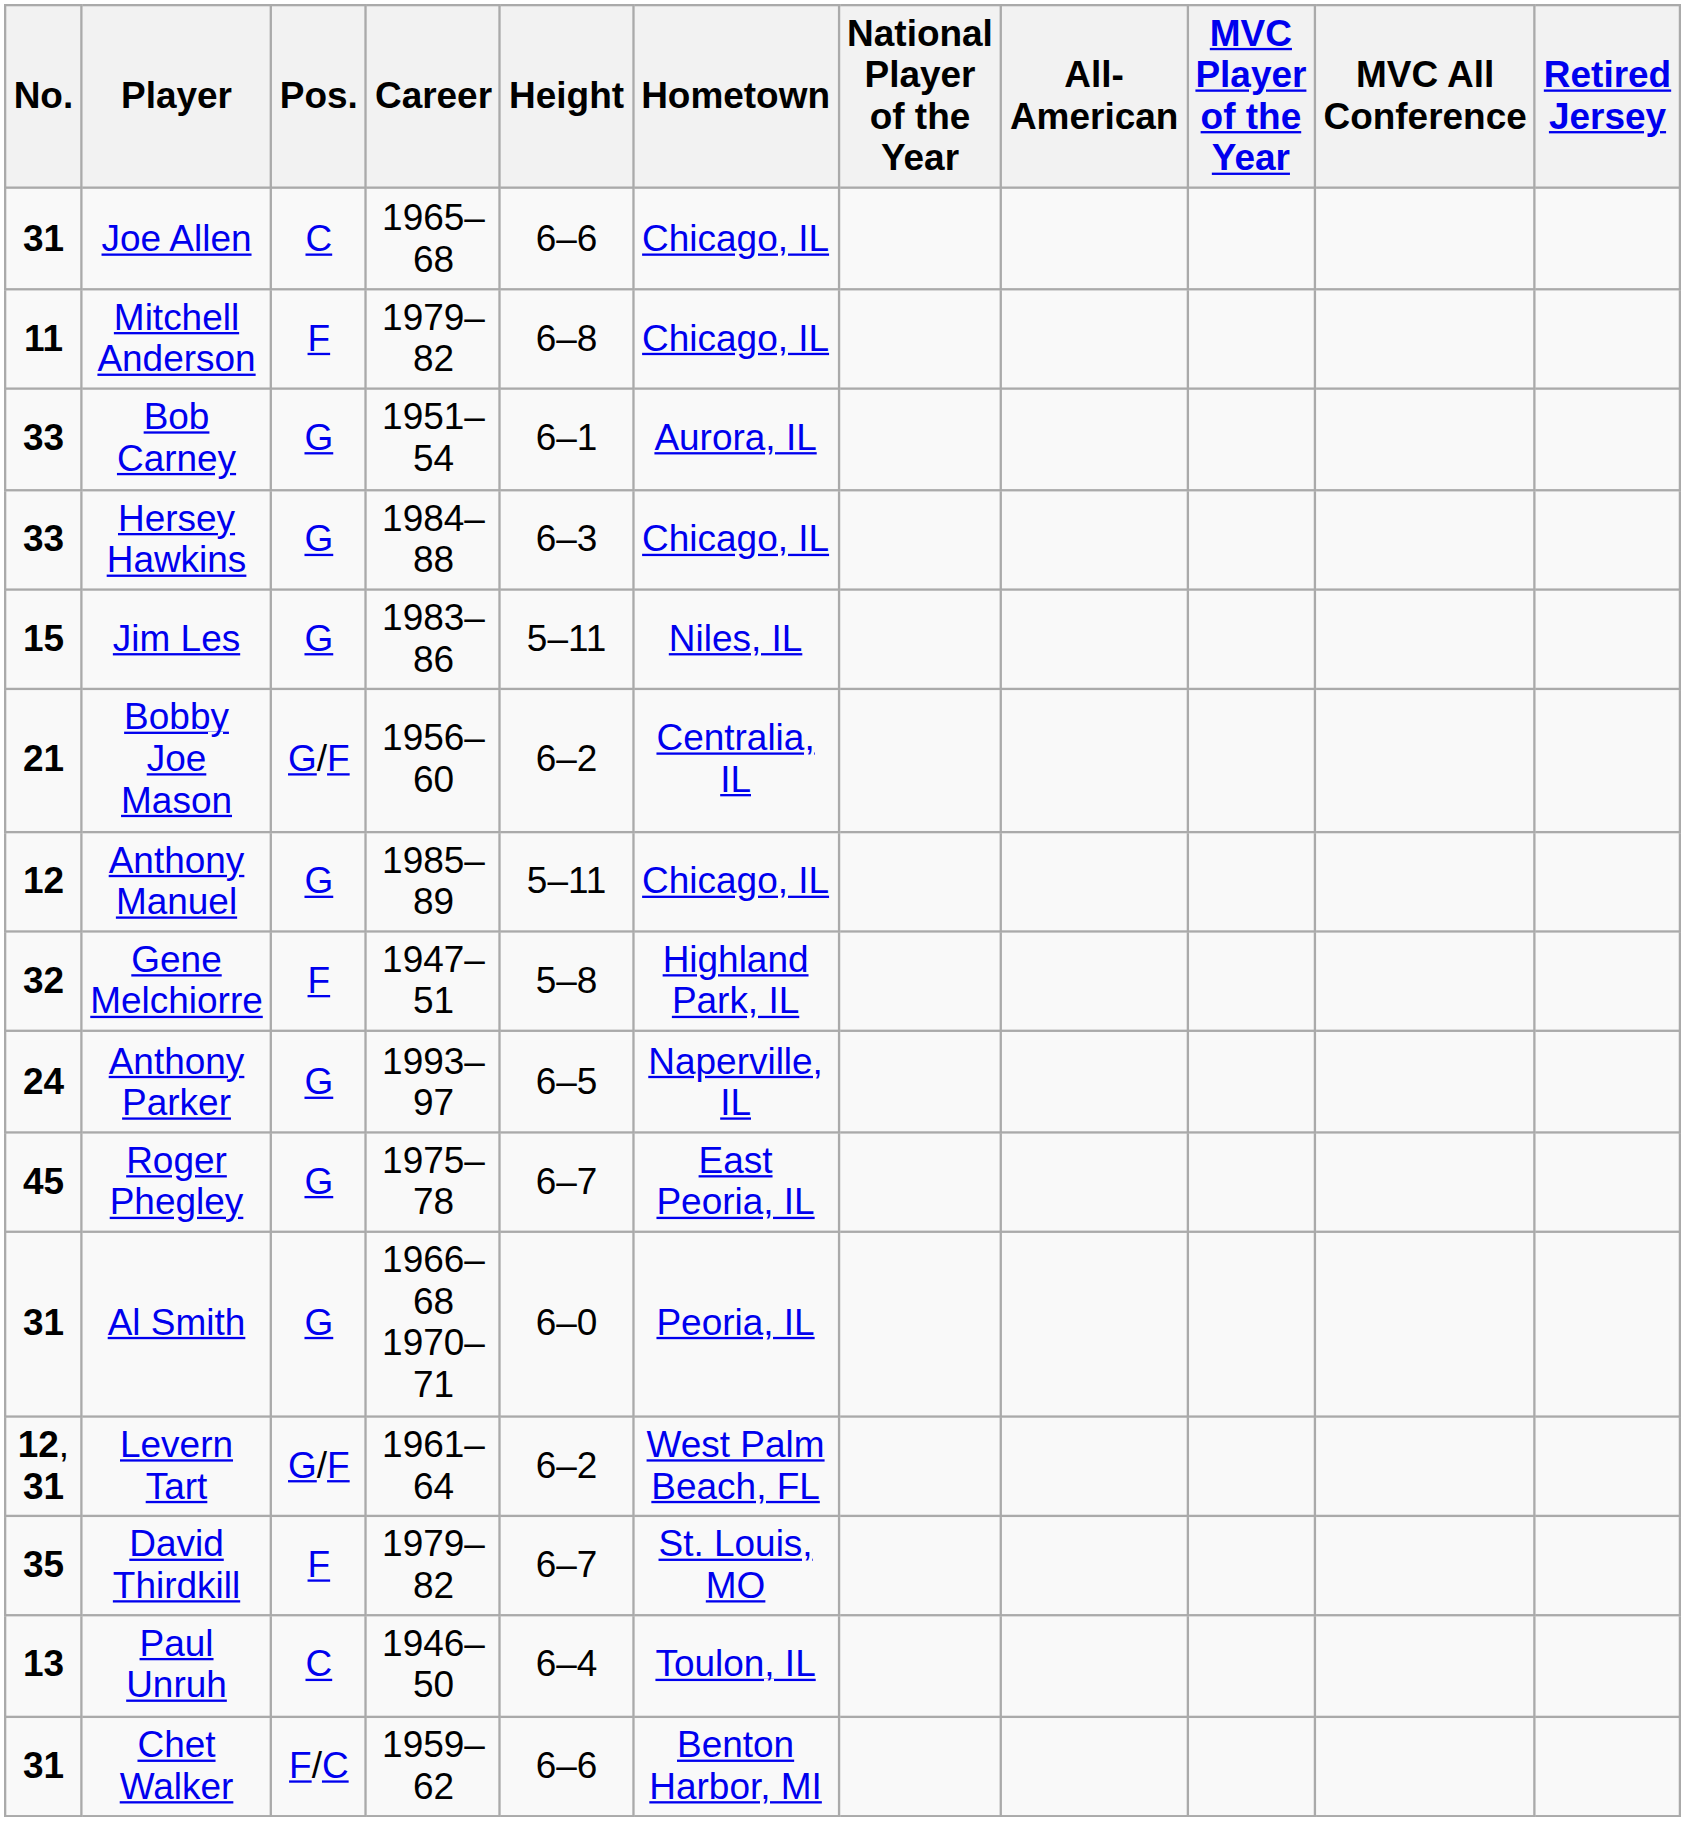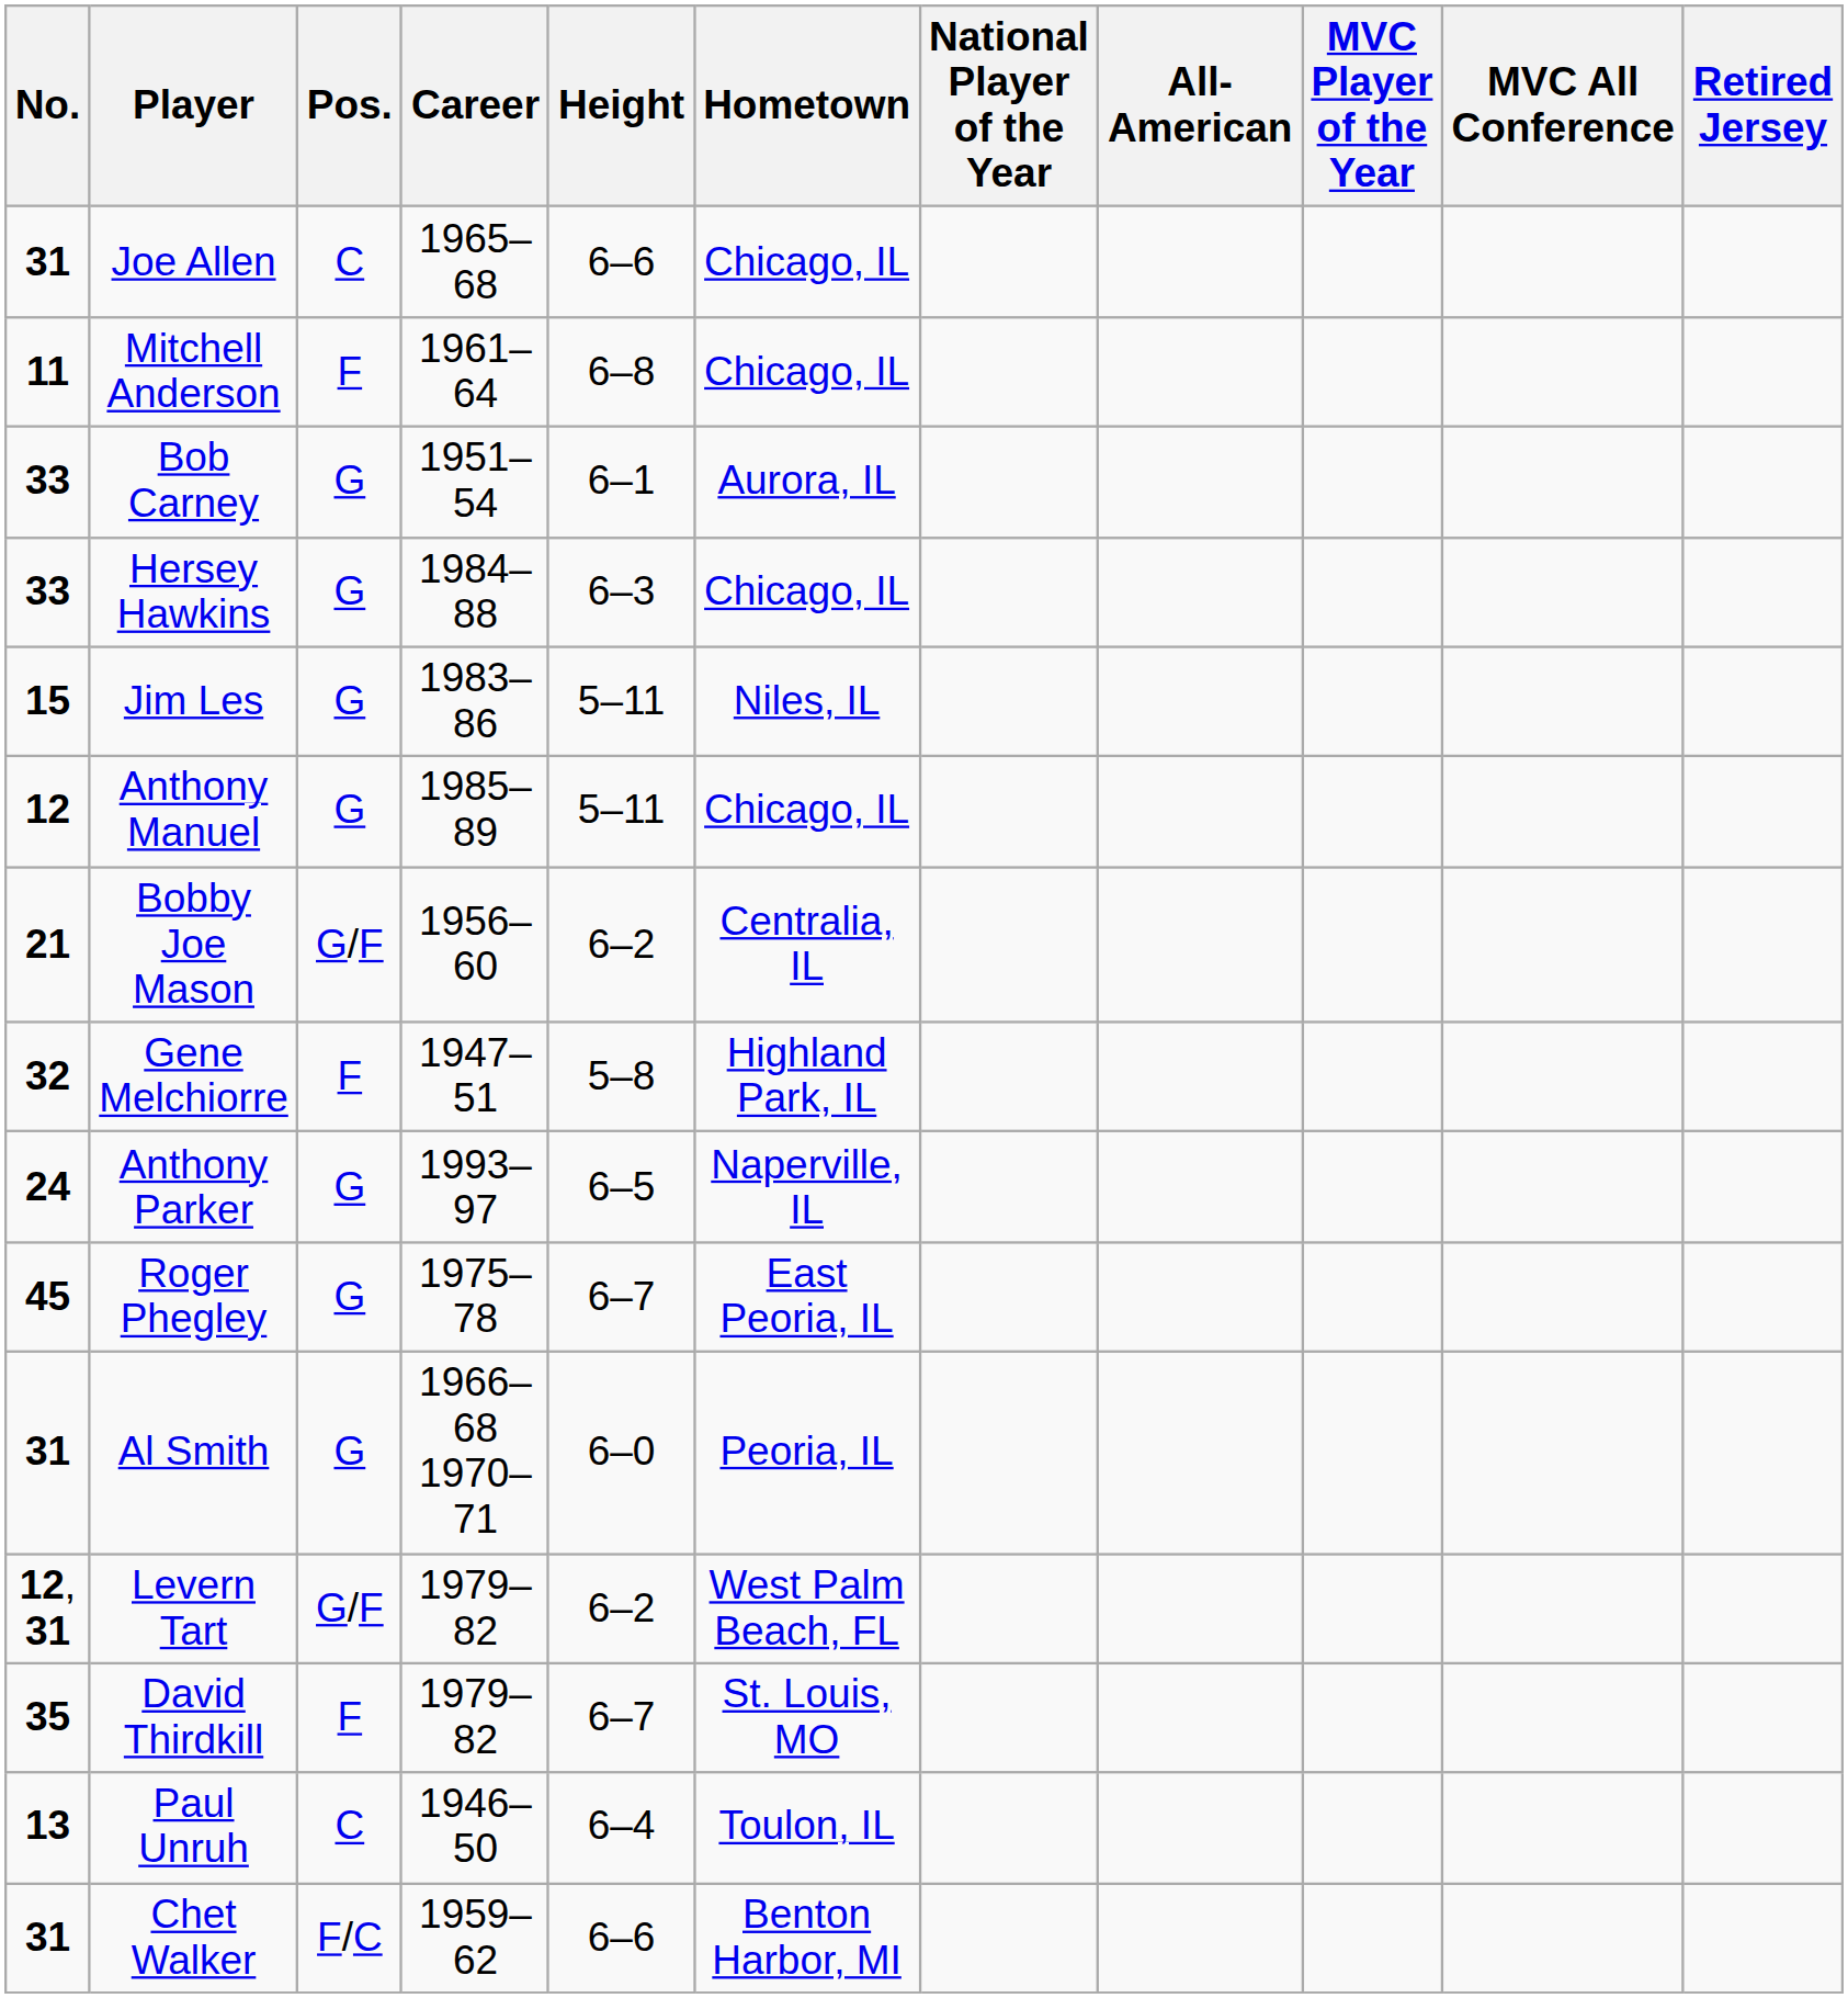Mitchell Anderson | Career: 1979–82 -> 1961–64
rows swapped: Anthony Manuel <-> Bobby Joe Mason
Levern Tart | Career: 1961–64 -> 1979–82
